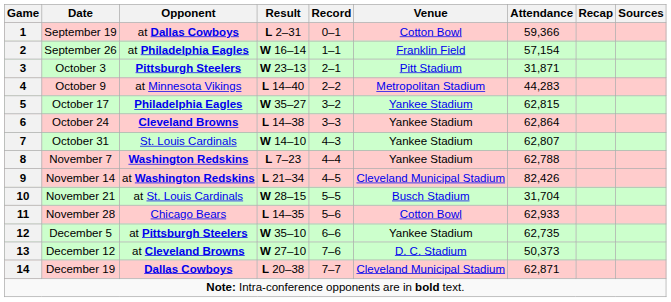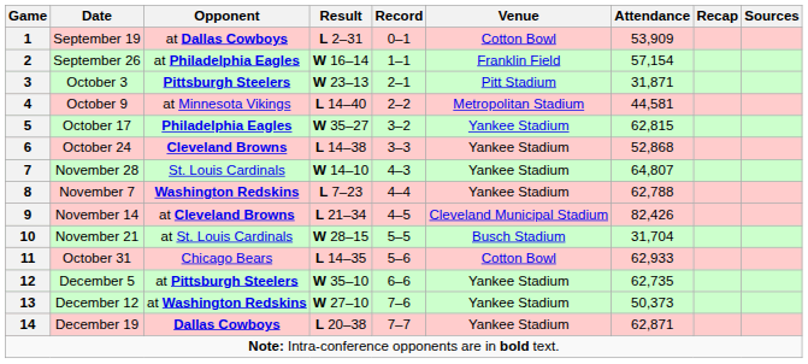1 | Attendance: 59,366 -> 53,909
4 | Attendance: 44,283 -> 44,581
6 | Attendance: 62,864 -> 52,868
7 | Date: October 31 -> November 28
7 | Attendance: 62,807 -> 64,807
9 | Opponent: at Washington Redskins -> at Cleveland Browns
11 | Date: November 28 -> October 31
13 | Opponent: at Cleveland Browns -> at Washington Redskins
13 | Venue: D. C. Stadium -> Yankee Stadium
14 | Venue: Cleveland Municipal Stadium -> Yankee Stadium
